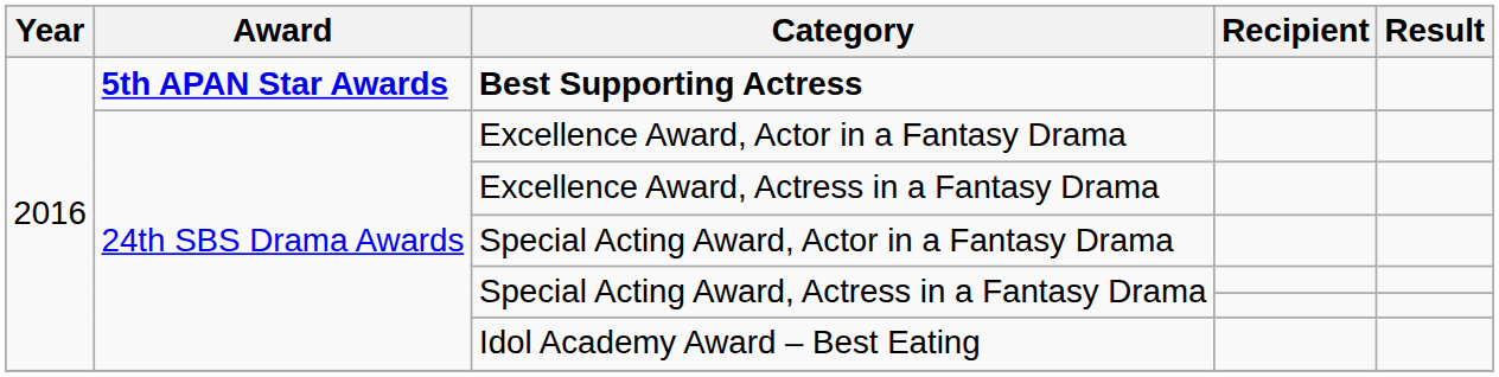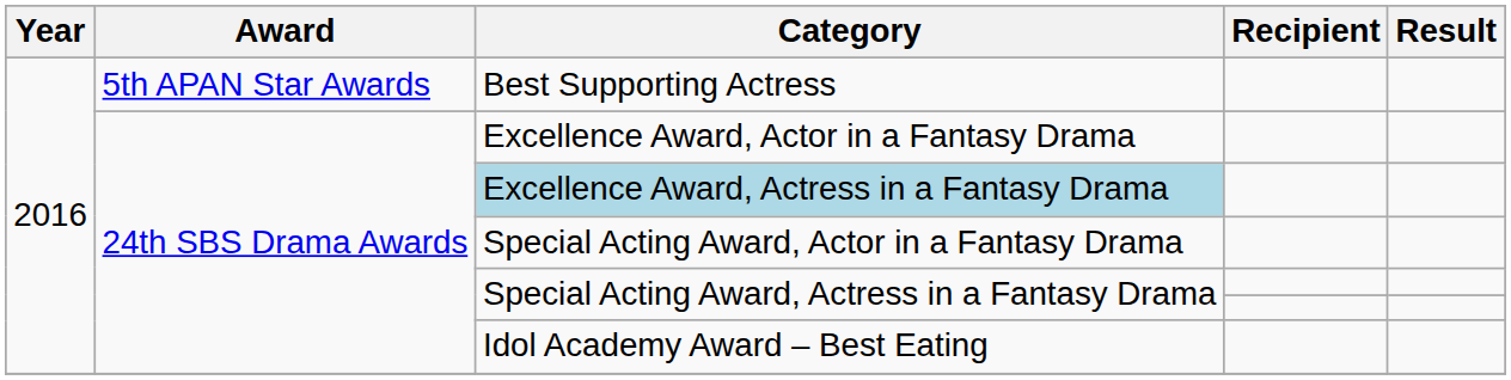Best Supporting Actress | Award: bold -> normal
Best Supporting Actress | Category: bold -> normal
Excellence Award, Actress in a Fantasy Drama | Category: no background -> lightblue background
